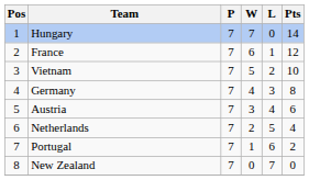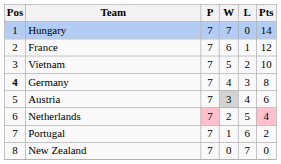Germany | Pos: normal -> bold
Austria | W: no background -> lightgrey background
Netherlands | P: no background -> pink background
Netherlands | Pts: no background -> pink background
